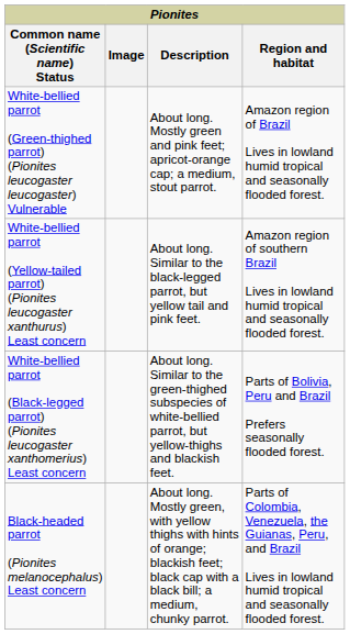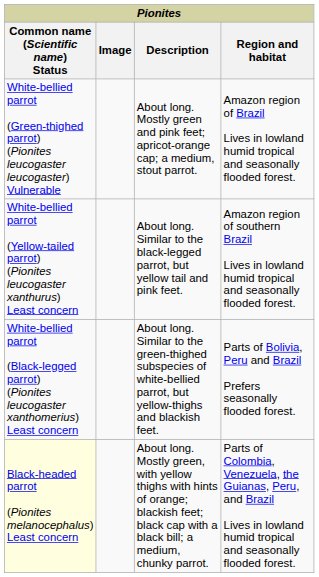Black-headed parrot (Pionites melanocephalus) Least concern | Common name (Scientific name) Status: no background -> lightyellow background
